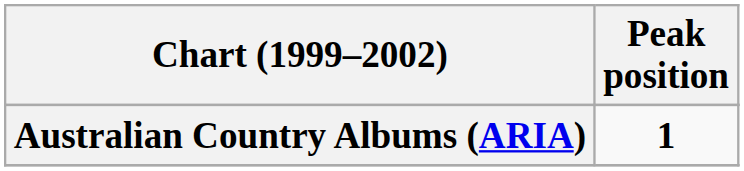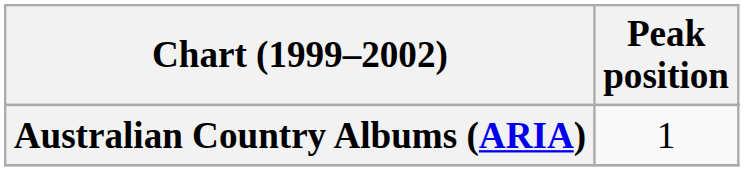Australian Country Albums (ARIA) | Peak position: bold -> normal
